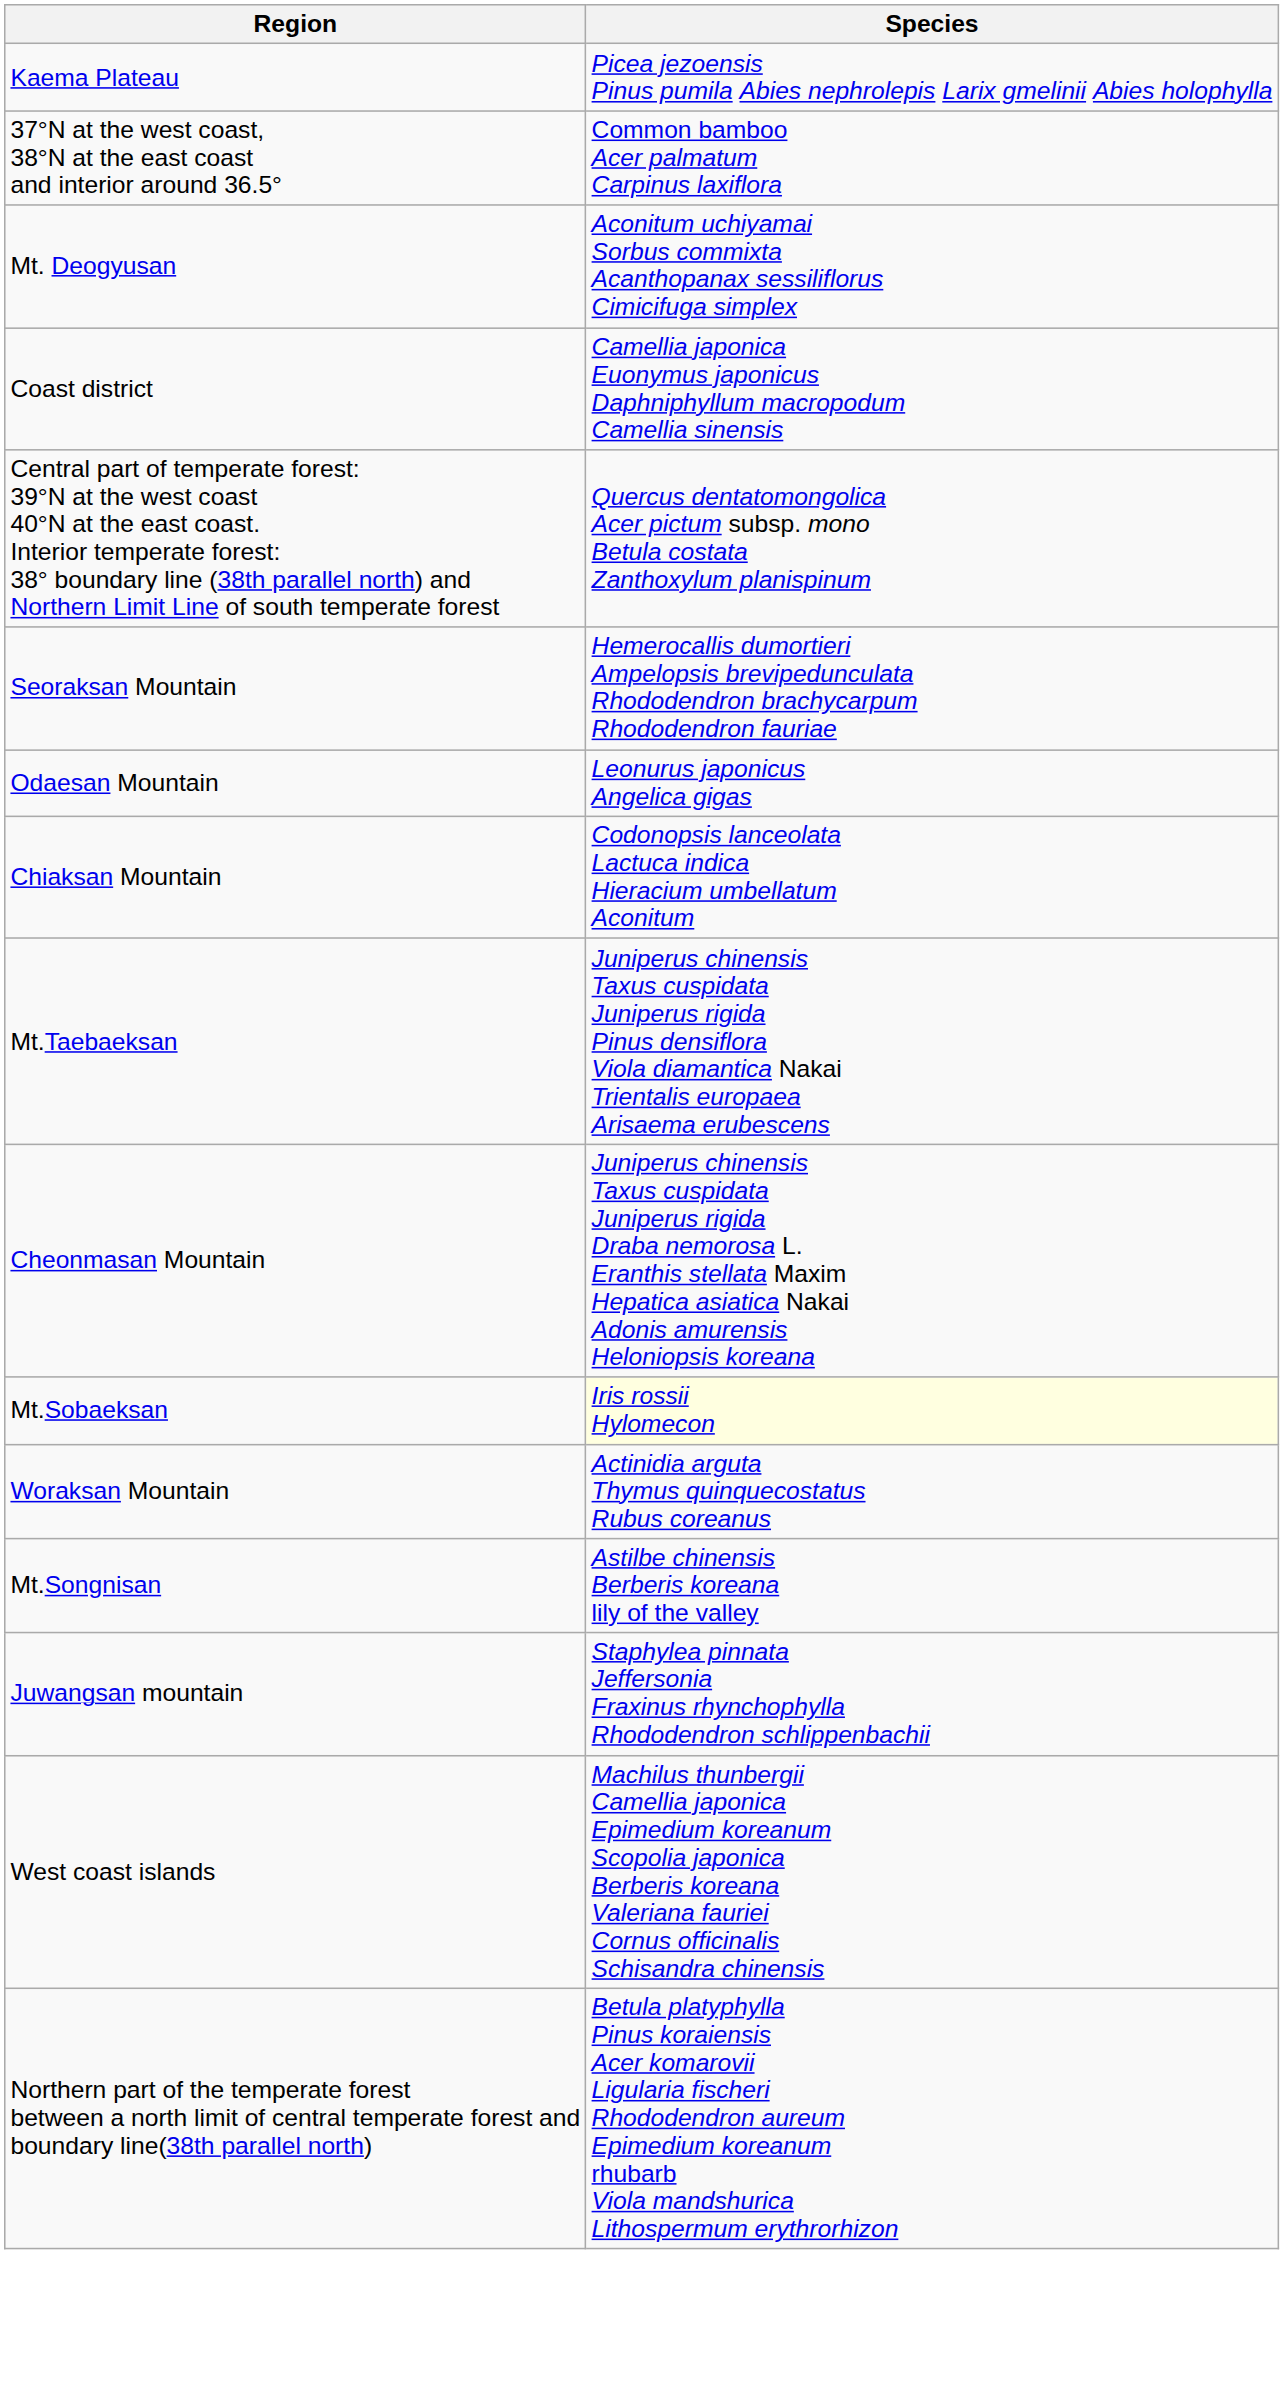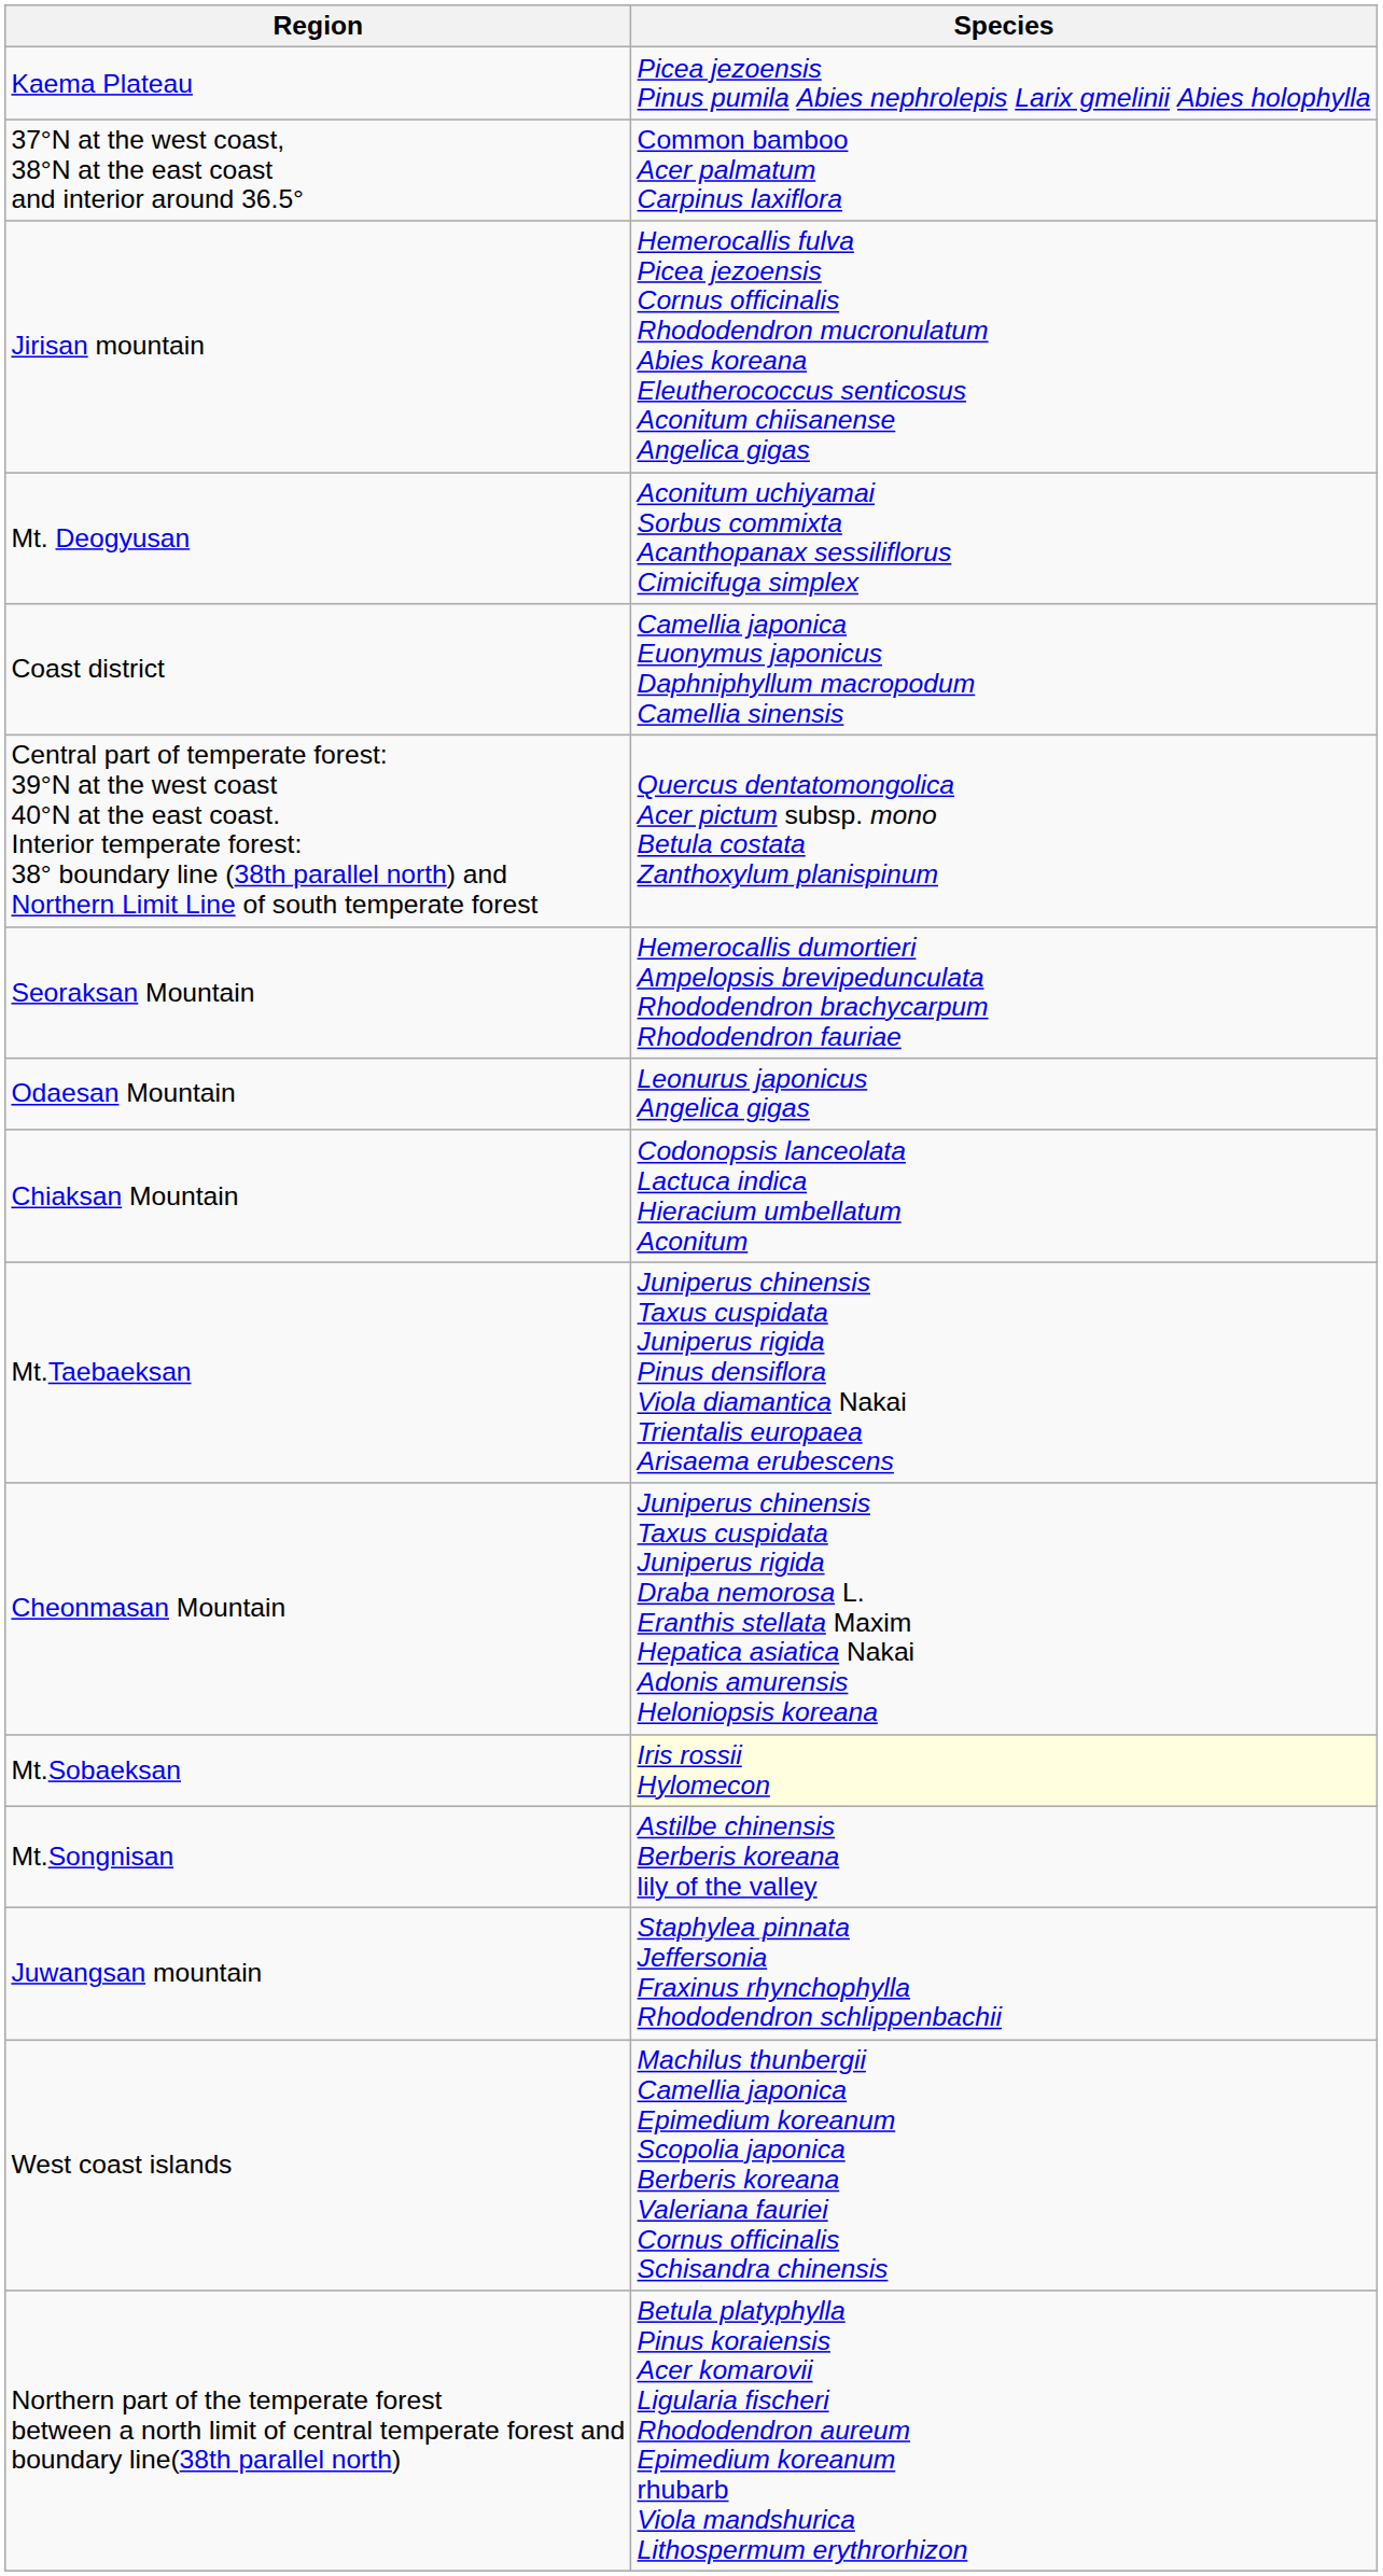+ row: Jirisan mountain | Hemerocallis fulva Picea jezoensis Cornus officinalis Rhododendron mucronulatum Abies koreana Eleutherococcus senticosus Aconitum chiisanense Angelica gigas
- row: Woraksan Mountain | Actinidia arguta Thymus quinquecostatus Rubus coreanus
